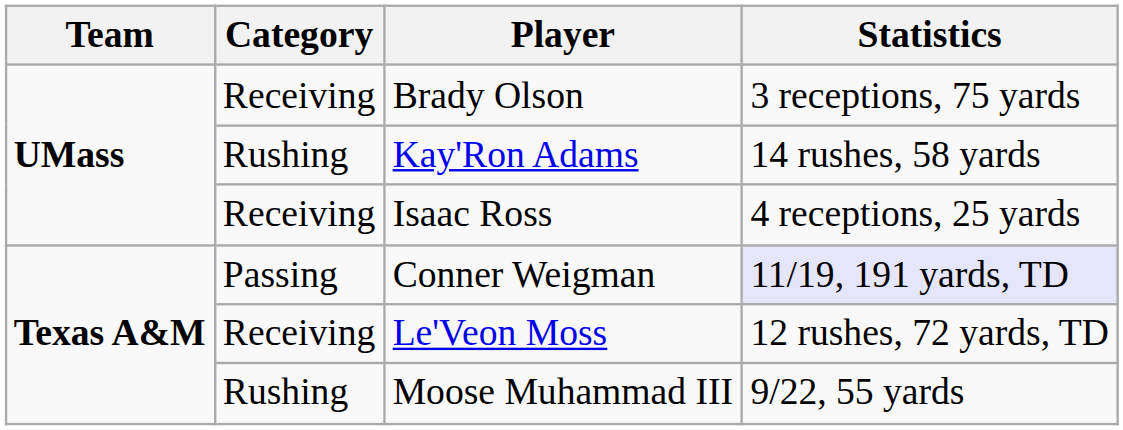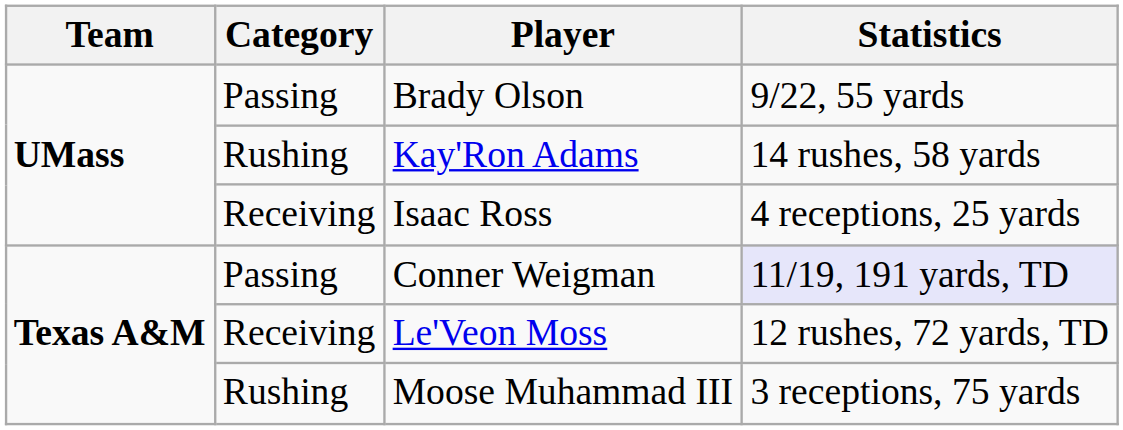Brady Olson | Category: Receiving -> Passing
Brady Olson | Statistics: 3 receptions, 75 yards -> 9/22, 55 yards
Moose Muhammad III | Statistics: 9/22, 55 yards -> 3 receptions, 75 yards
